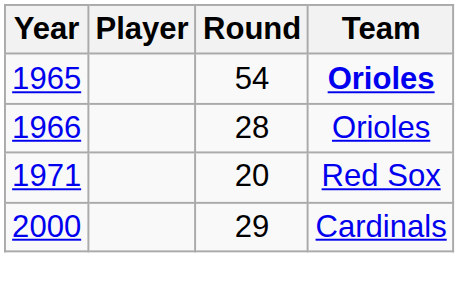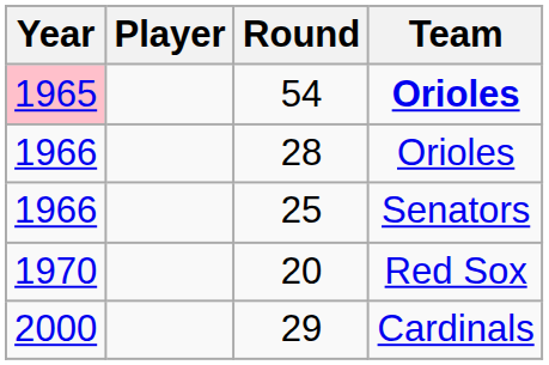54 | Year: no background -> pink background
+ row: 1966 | 25 | Senators
20 | Year: 1971 -> 1970
